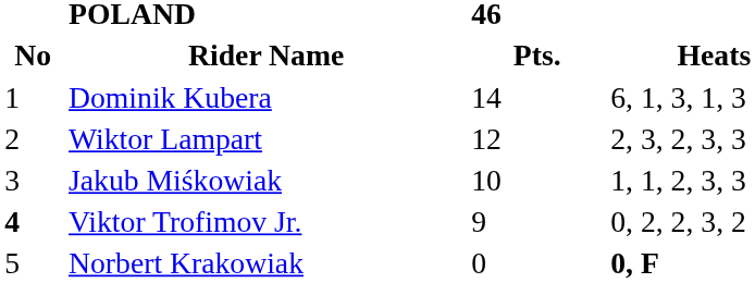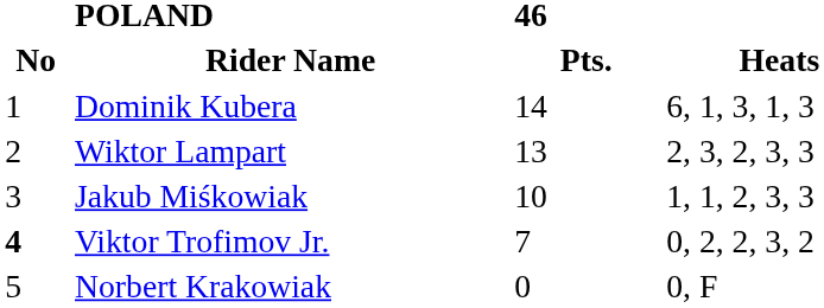Wiktor Lampart | 46 / Pts.: 12 -> 13
Viktor Trofimov Jr. | 46 / Pts.: 9 -> 7
Norbert Krakowiak | Heats: bold -> normal
